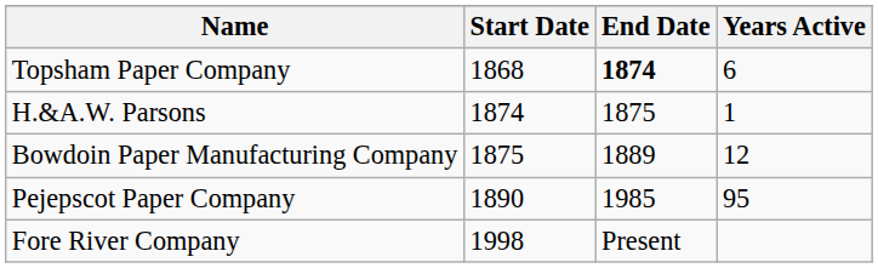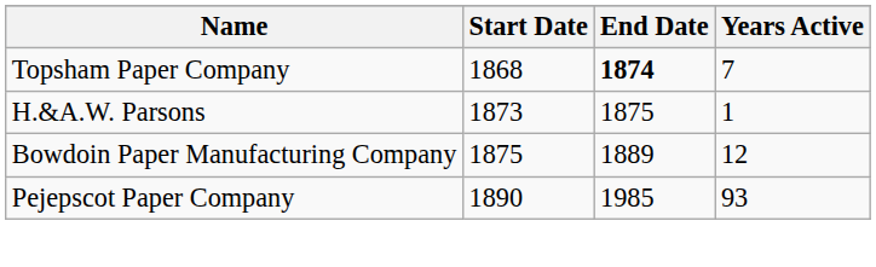Topsham Paper Company | Years Active: 6 -> 7
H.&A.W. Parsons | Start Date: 1874 -> 1873
Pejepscot Paper Company | Years Active: 95 -> 93
- row: Fore River Company | 1998 | Present
